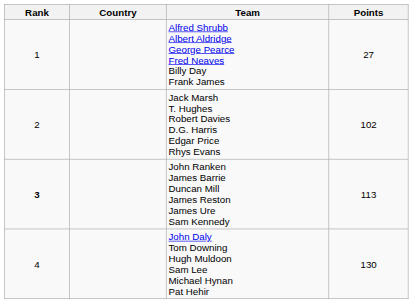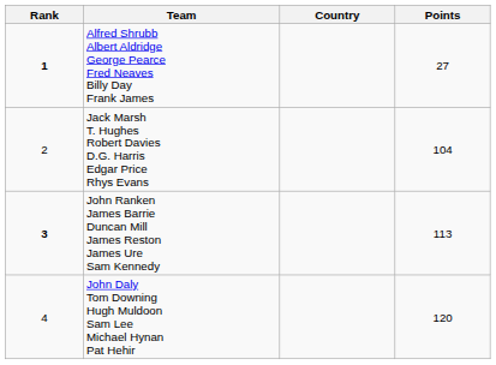columns swapped: Country <-> Team
row 2 | Rank: normal -> bold
row 3 | Points: 102 -> 104
row 5 | Points: 130 -> 120
